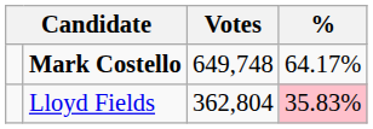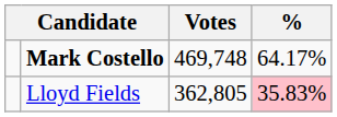Mark Costello | Votes: 649,748 -> 469,748
Lloyd Fields | Votes: 362,804 -> 362,805
